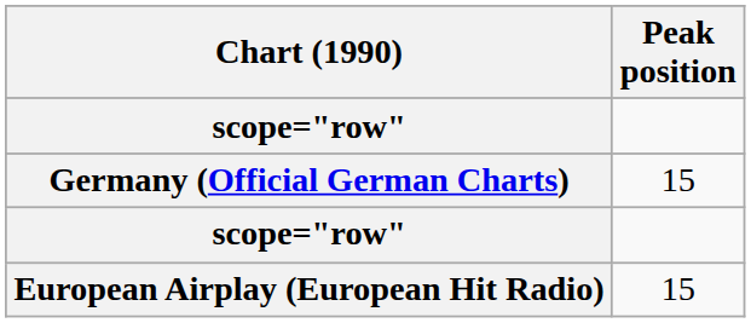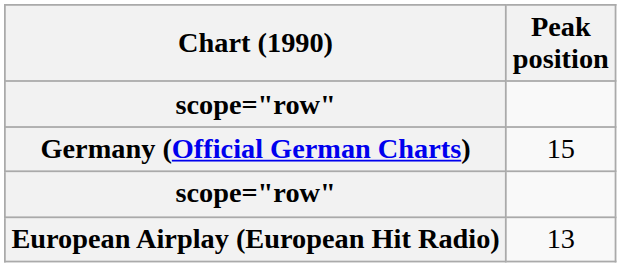European Airplay (European Hit Radio) | Peak position: 15 -> 13
